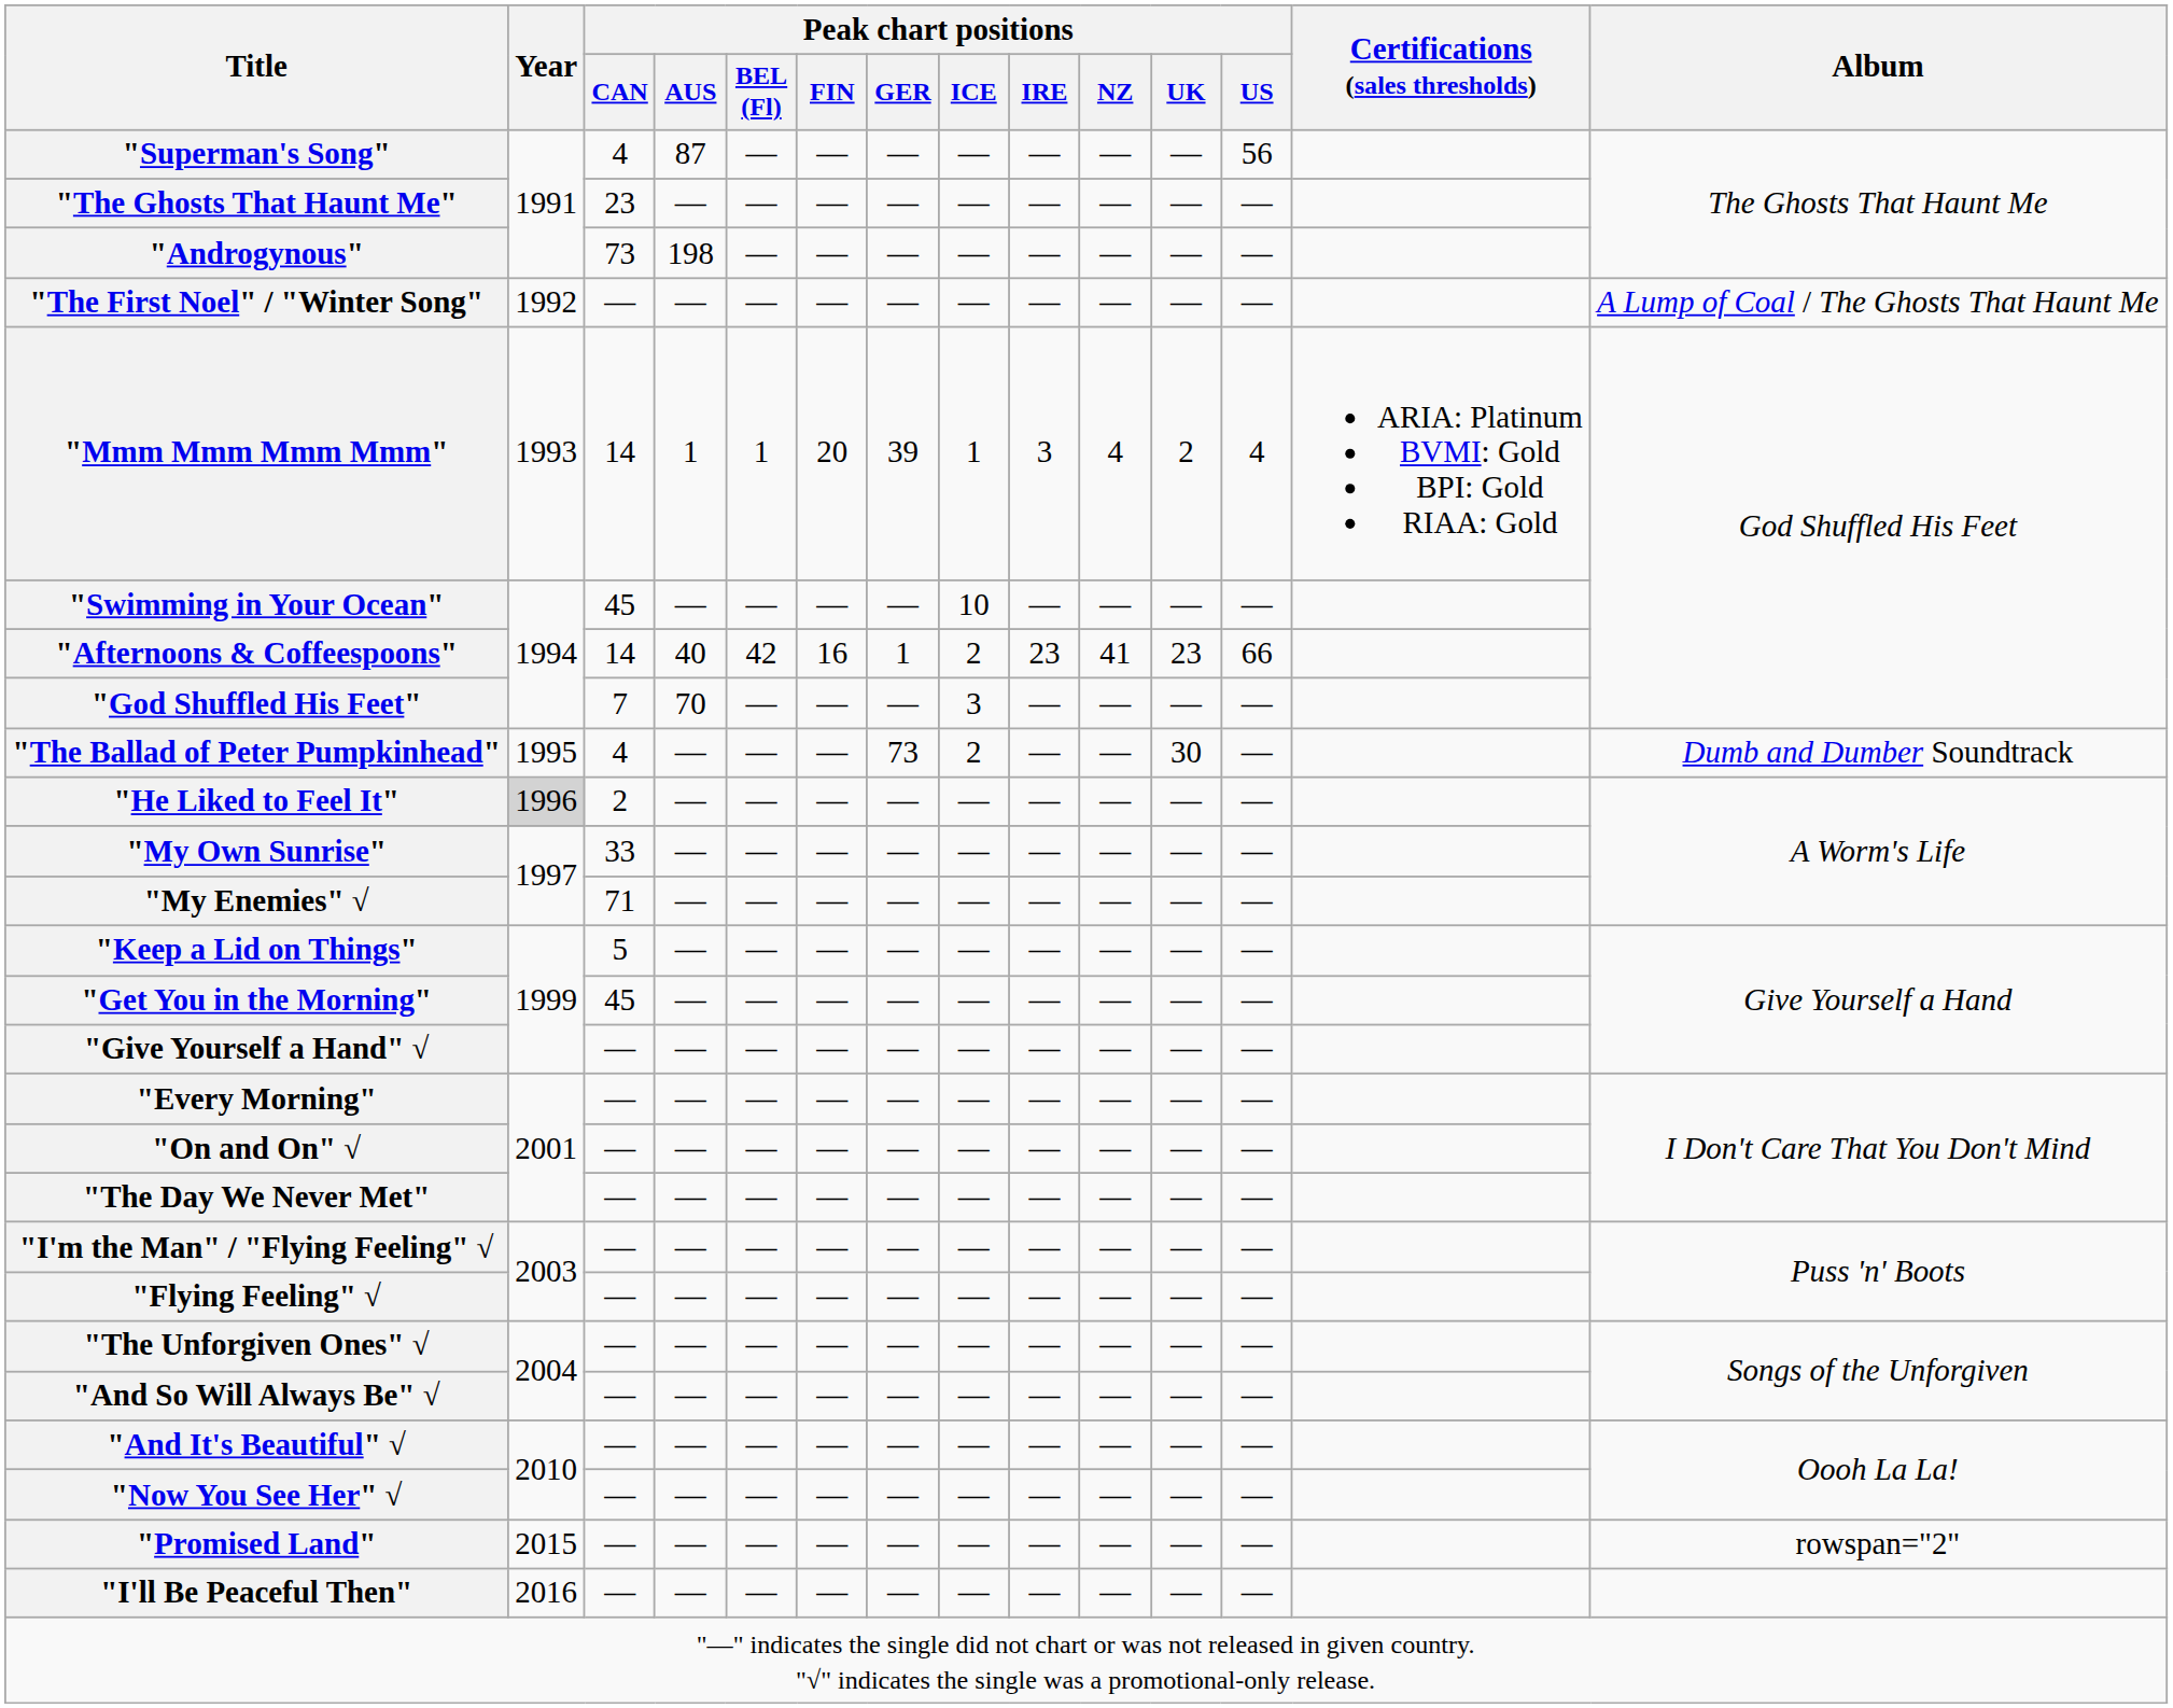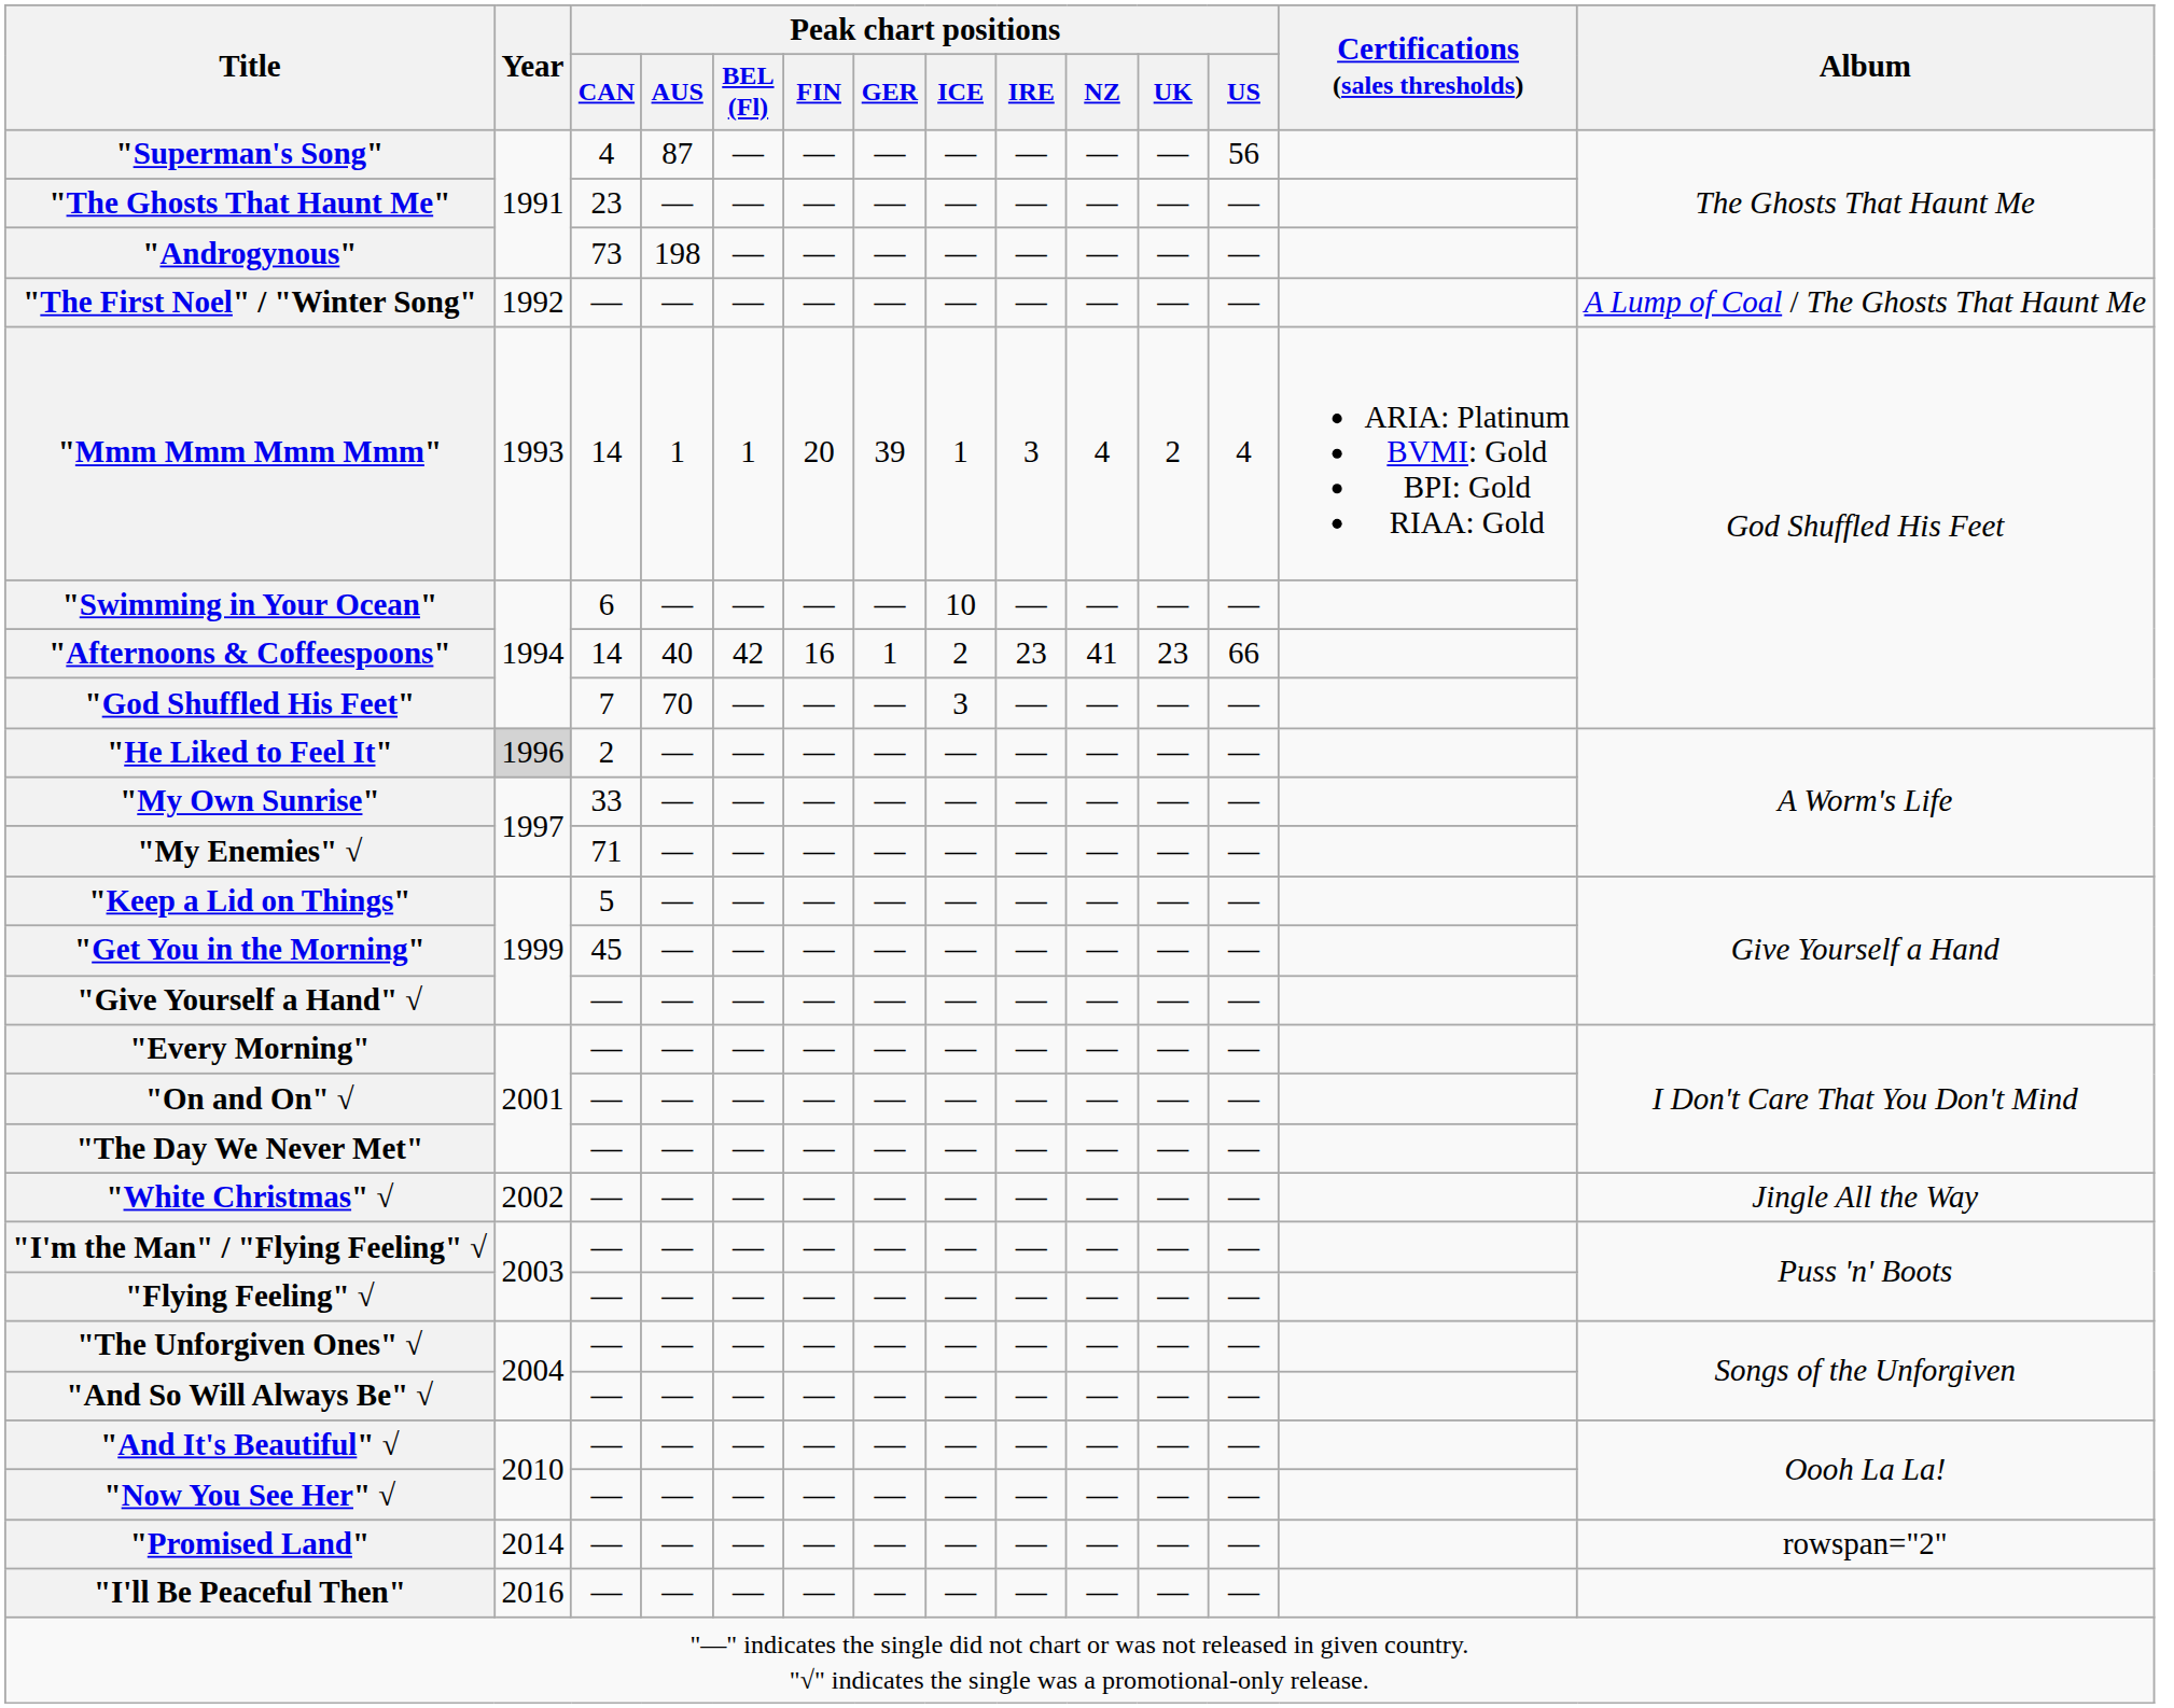"Swimming in Your Ocean" | Peak chart positions / CAN: 45 -> 6
- row: "The Ballad of Peter Pumpkinhead" | 1995 | 4 | — | — | — | 73 | 2 | — | — | 30 | — | Dumb and Dumber Soundtrack
+ row: "White Christmas" √ | 2002 | — | — | — | — | — | — | — | — | — | — | Jingle All the Way
"Promised Land" | Year: 2015 -> 2014
